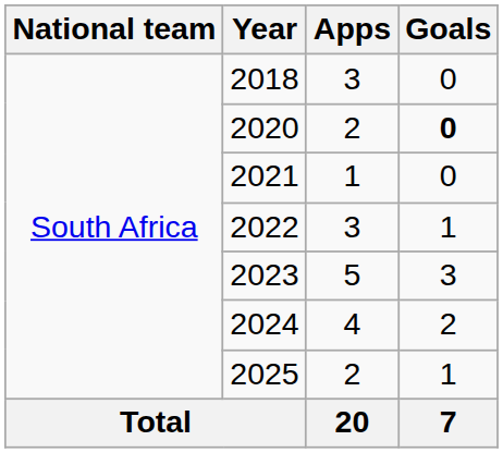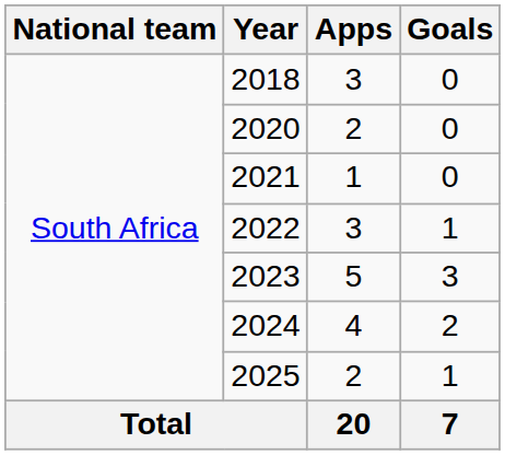2020 | Goals: bold -> normal
